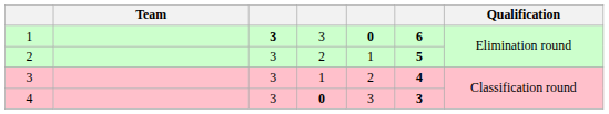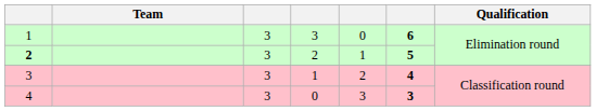row 2 | column 3: bold -> normal
row 2 | column 5: bold -> normal
row 3 | column 1: normal -> bold
row 5 | column 4: bold -> normal
